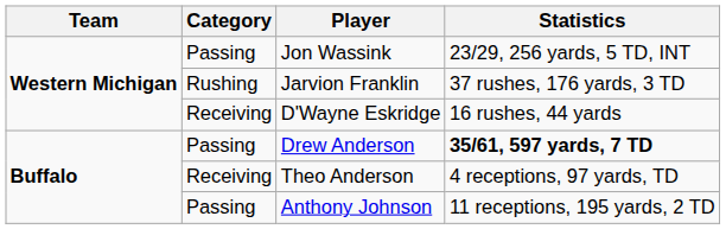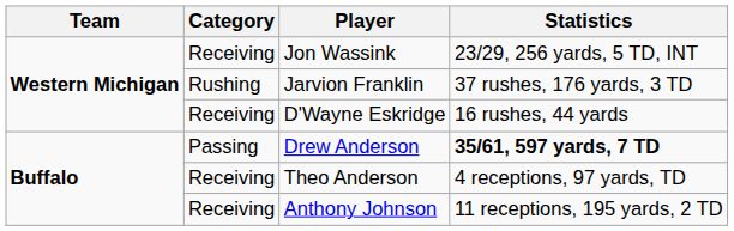Jon Wassink | Category: Passing -> Receiving
Anthony Johnson | Category: Passing -> Receiving
